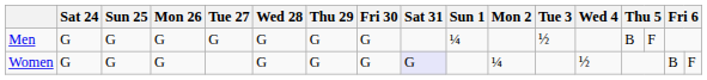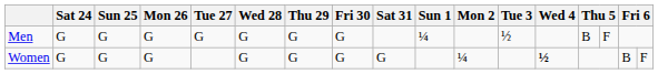Women | Sat 31: lavender background -> no background
Women | Wed 4: normal -> bold
